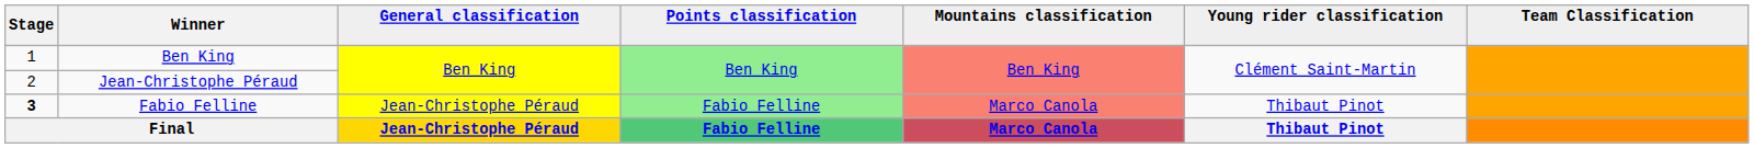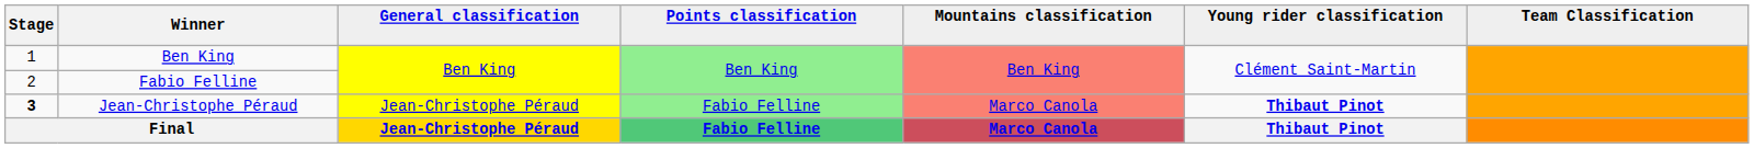row 3 | Winner: Jean-Christophe Péraud -> Fabio Felline
row 4 | Winner: Fabio Felline -> Jean-Christophe Péraud
row 4 | Young rider classification: normal -> bold
